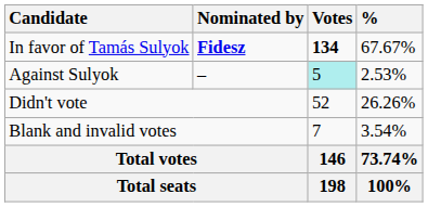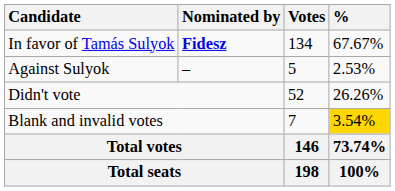In favor of Tamás Sulyok | Votes: bold -> normal
Against Sulyok | Votes: paleturquoise background -> no background
Blank and invalid votes | %: no background -> gold background
